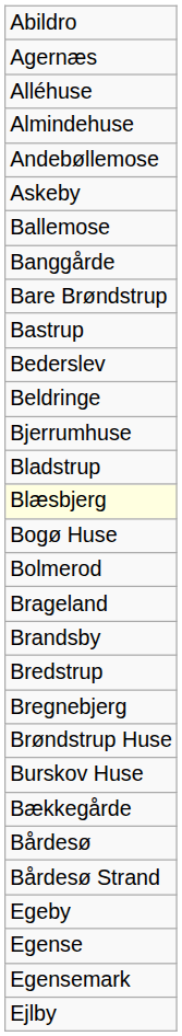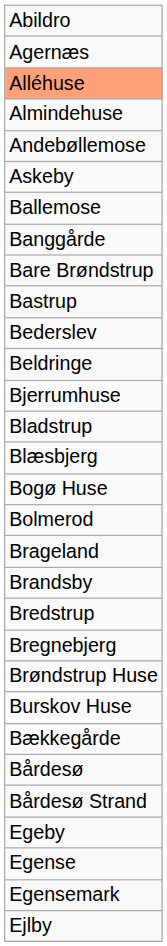row 3 | column 1: no background -> lightsalmon background
row 15 | column 1: lightyellow background -> no background
